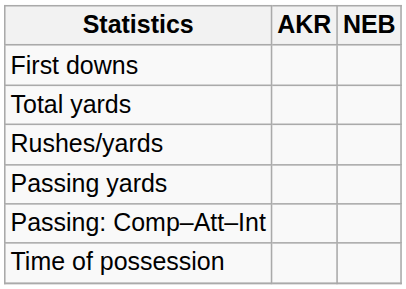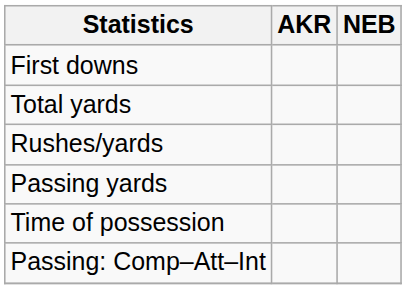rows swapped: Passing: Comp–Att–Int <-> Time of possession
